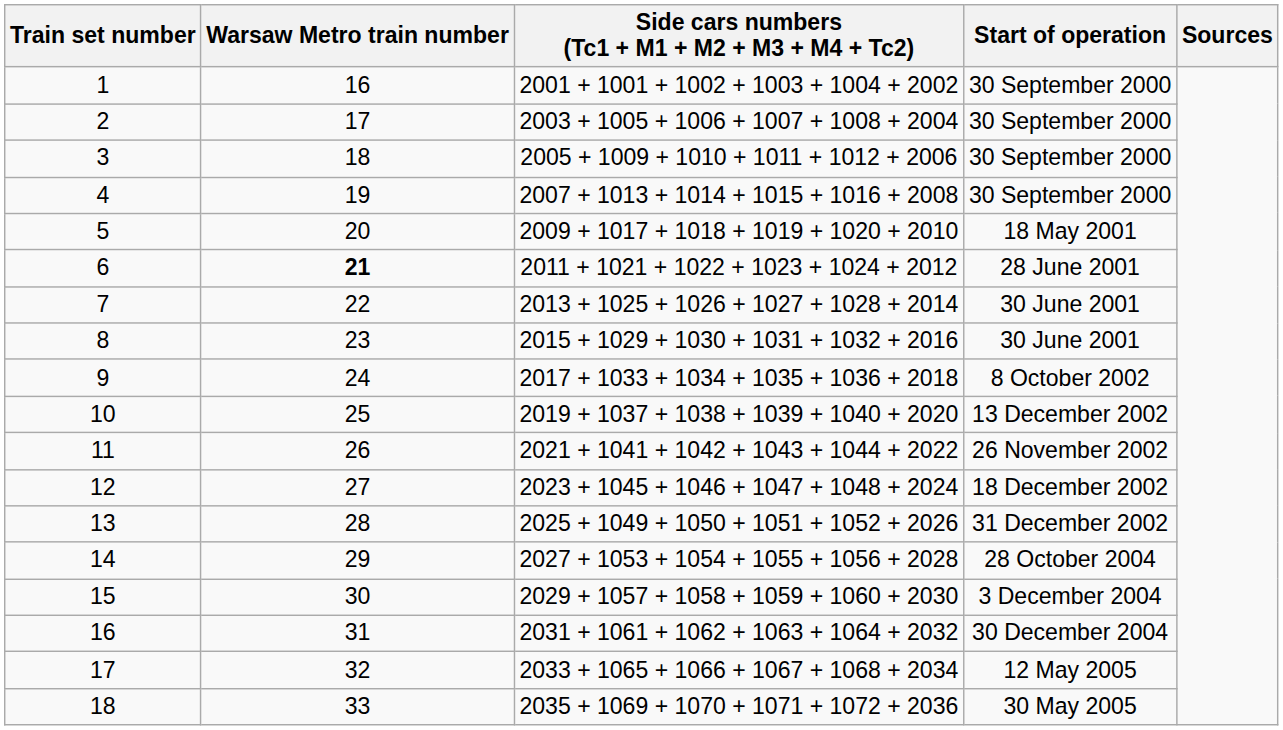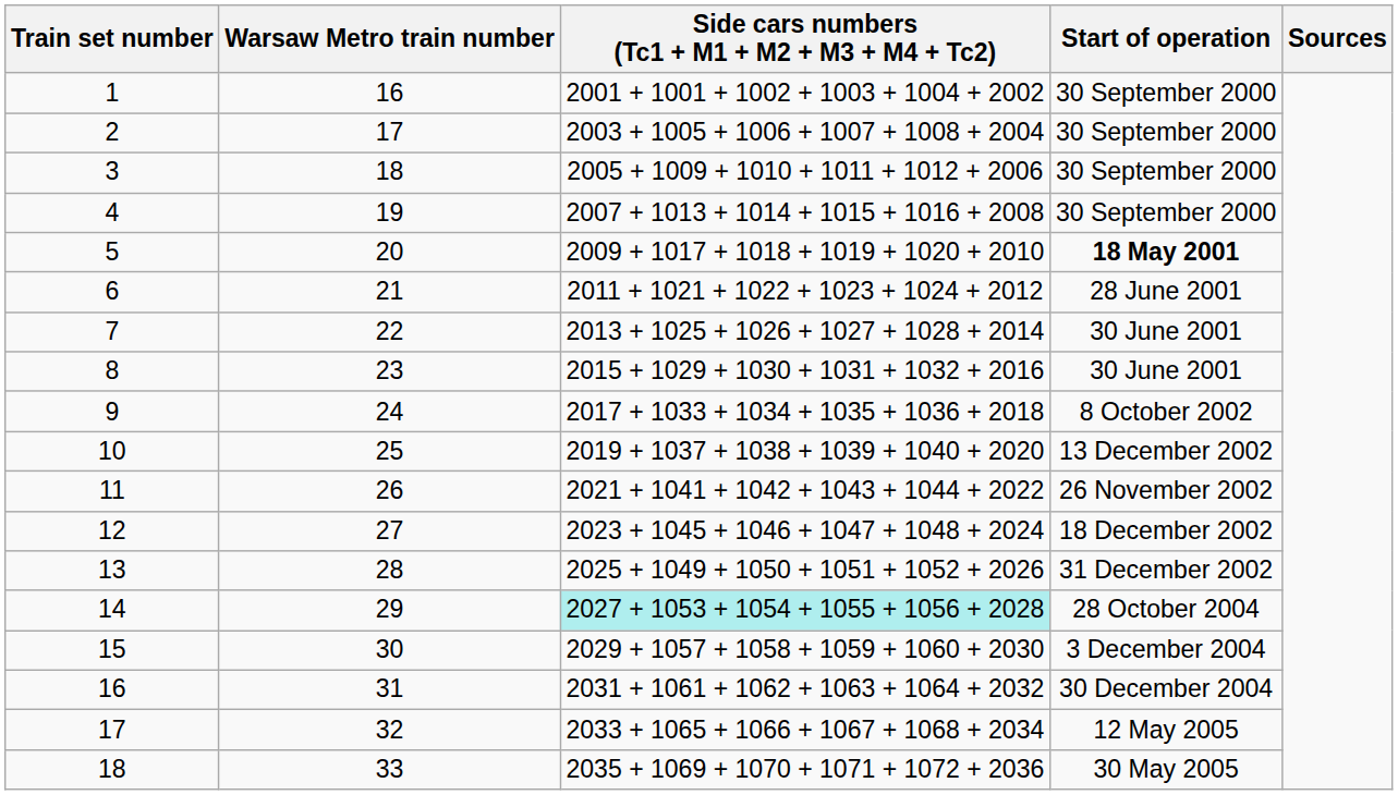5 | Start of operation: normal -> bold
6 | Warsaw Metro train number: bold -> normal
14 | Side cars numbers (Tc1 + M1 + M2 + M3 + M4 + Tc2): no background -> paleturquoise background
